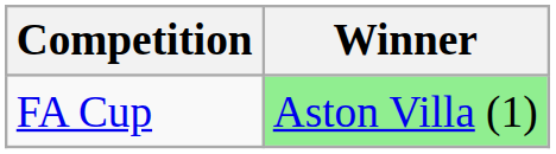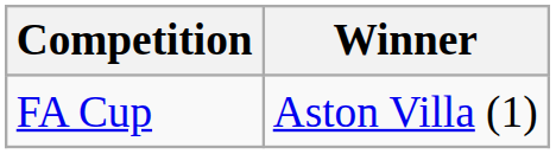FA Cup | Winner: lightgreen background -> no background
